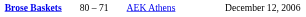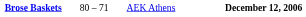Brose Baskets | column 4: normal -> bold
